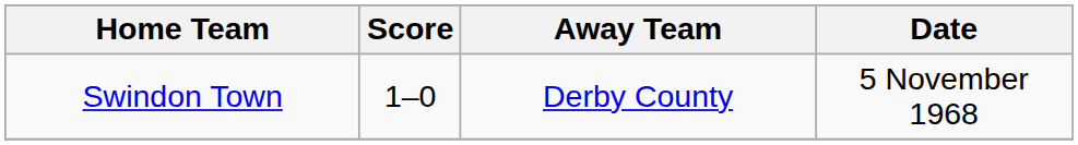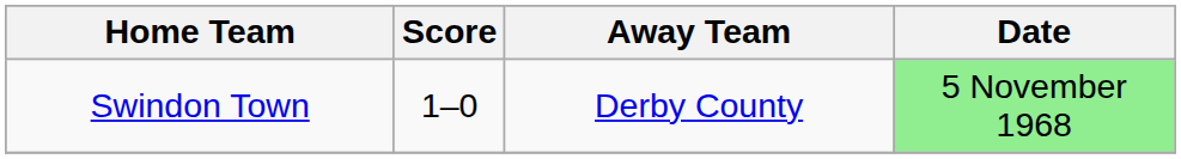Swindon Town | Date: no background -> lightgreen background
